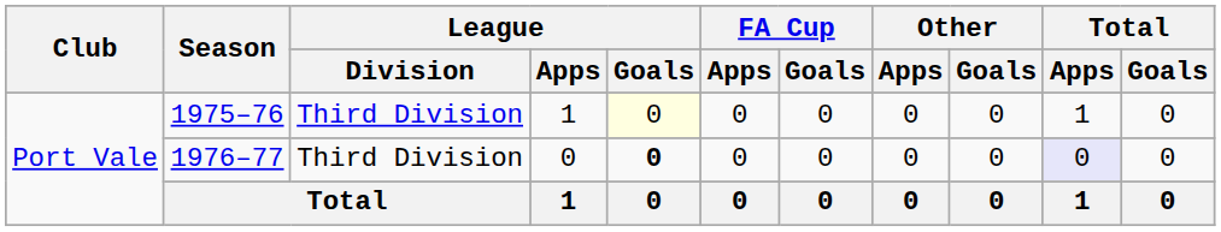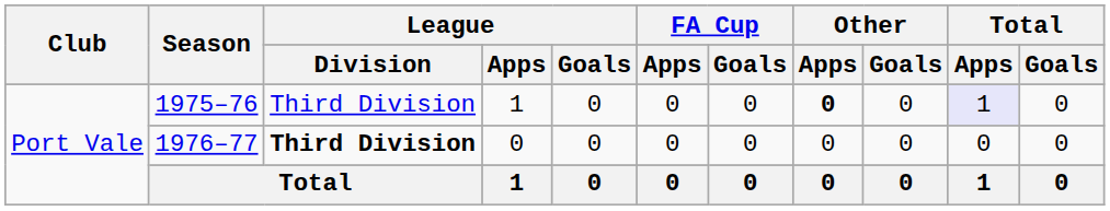1975–76 | League / Goals: lightyellow background -> no background
1975–76 | Other / Apps: normal -> bold
1975–76 | Total / Apps: no background -> lavender background
1976–77 | League / Division: normal -> bold
1976–77 | League / Goals: bold -> normal
1976–77 | Total / Apps: lavender background -> no background
